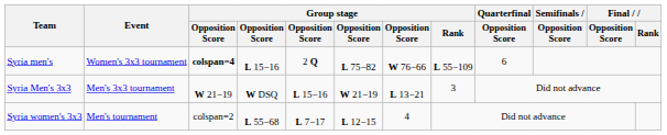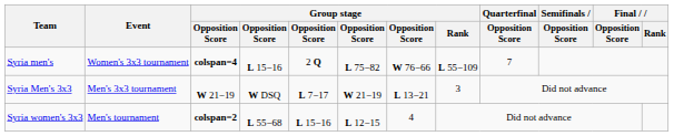Syria men's | Quarterfinal / Opposition Score: 6 -> 7
Syria Men's 3x3 | column 5: L 15−16 -> L 7−17
Syria women's 3x3 | column 3: normal -> bold
Syria women's 3x3 | column 5: L 7−17 -> L 15−16
